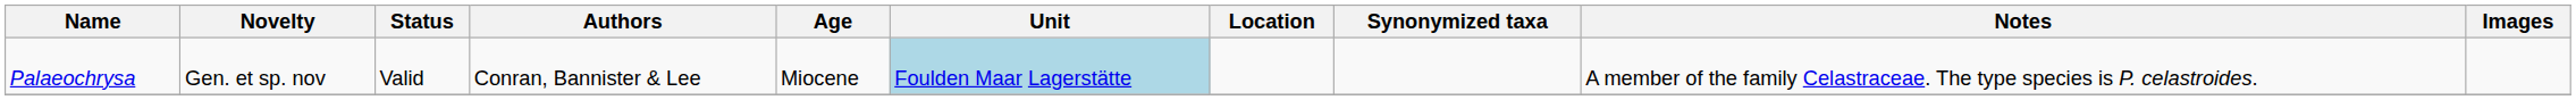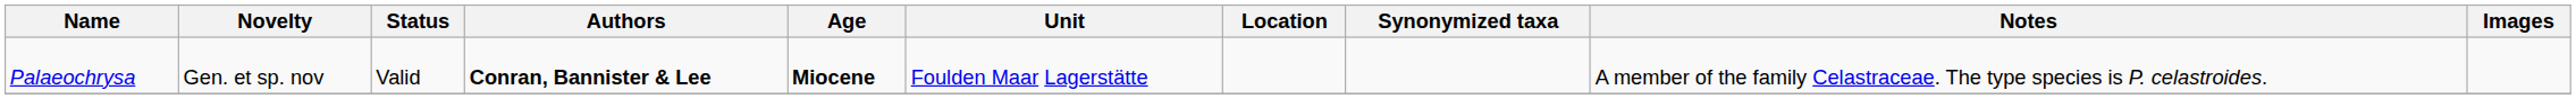Palaeochrysa | Authors: normal -> bold
Palaeochrysa | Age: normal -> bold
Palaeochrysa | Unit: lightblue background -> no background
